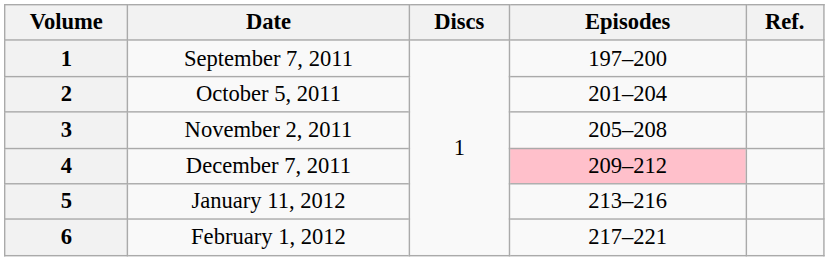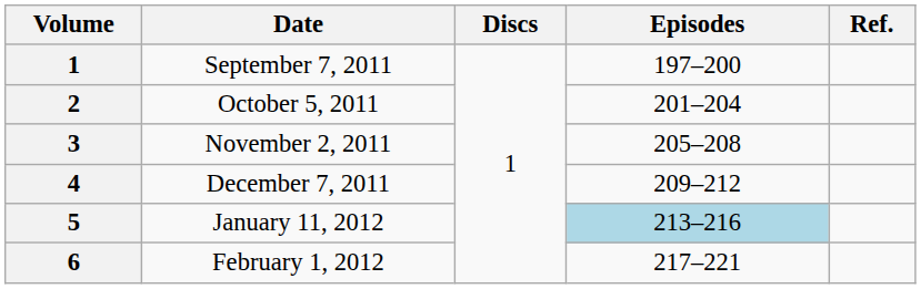December 7, 2011 | Episodes: pink background -> no background
January 11, 2012 | Episodes: no background -> lightblue background
